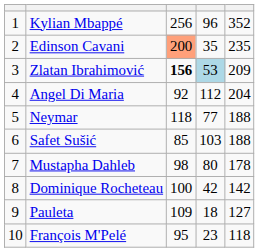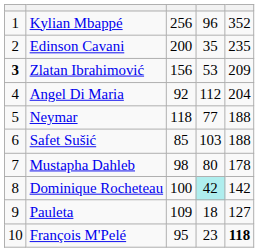Edinson Cavani | column 3: lightsalmon background -> no background
Zlatan Ibrahimović | column 1: normal -> bold
Zlatan Ibrahimović | column 3: bold -> normal
Zlatan Ibrahimović | column 4: lightblue background -> no background
Dominique Rocheteau | column 4: no background -> paleturquoise background
François M'Pelé | column 5: normal -> bold
